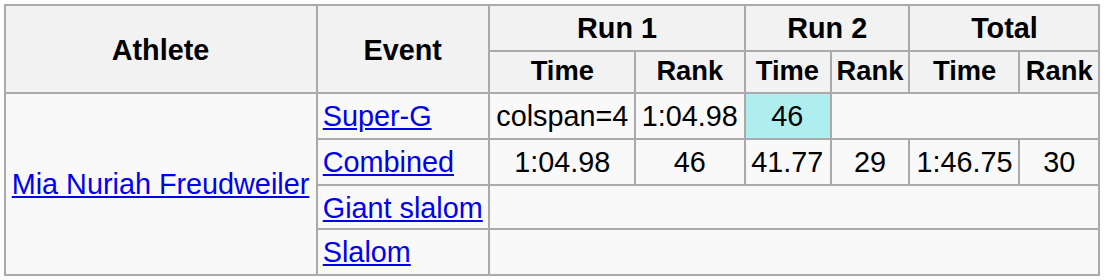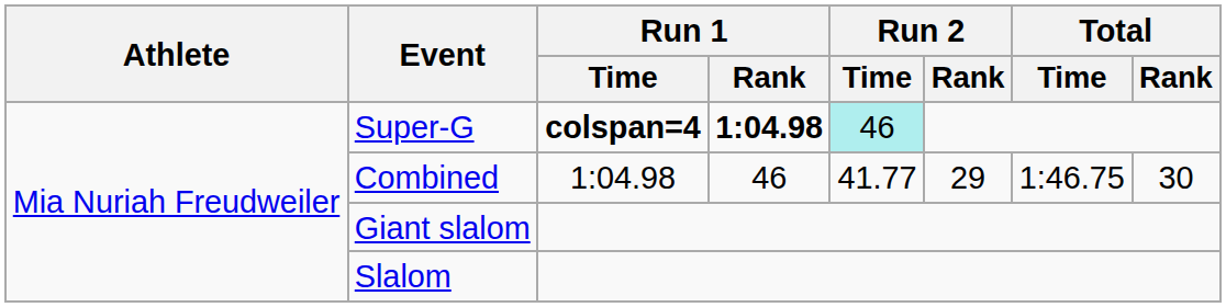Super-G | Run 1 / Time: normal -> bold
Super-G | Run 1 / Rank: normal -> bold
